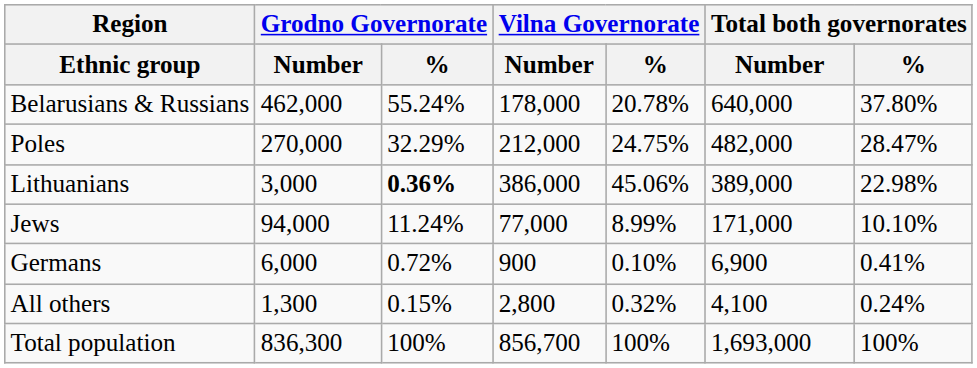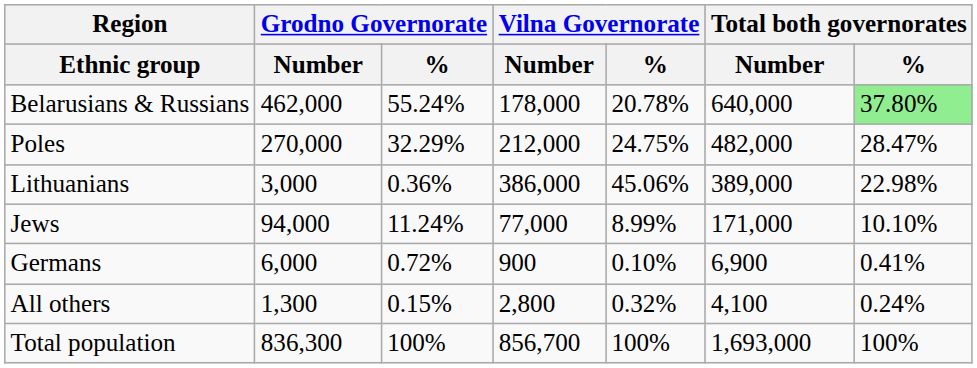Belarusians & Russians | Total both governorates / %: no background -> lightgreen background
Lithuanians | Grodno Governorate / %: bold -> normal
